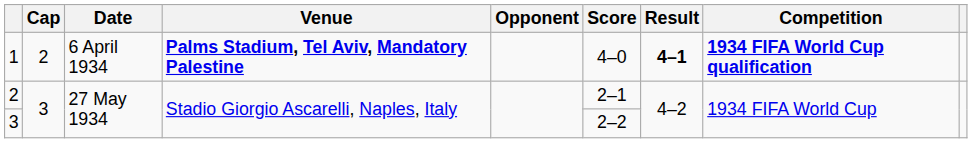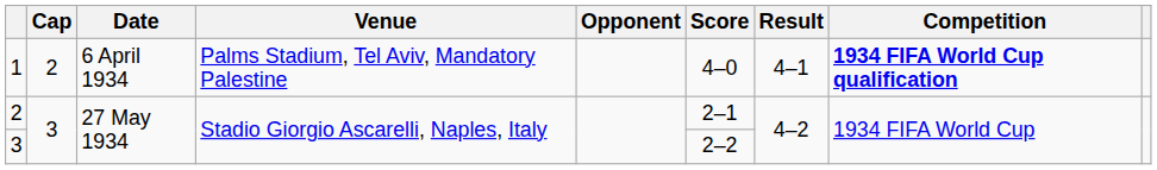1 | Venue: bold -> normal
1 | Result: bold -> normal
